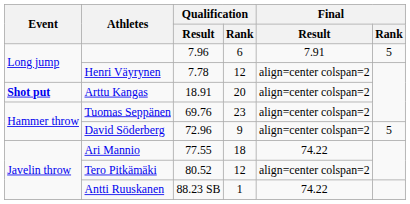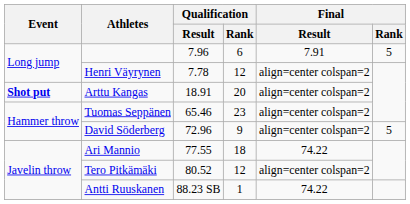Tuomas Seppänen | Qualification / Result: 69.76 -> 65.46
